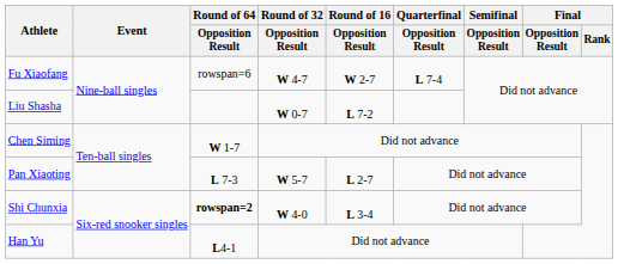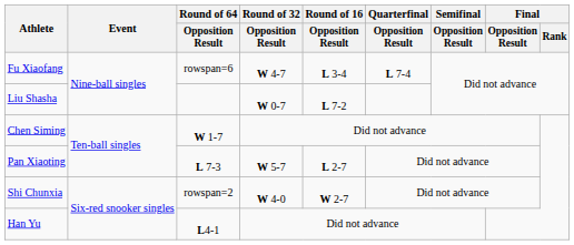Fu Xiaofang | Round of 16 / Opposition Result: W 2-7 -> L 3-4
Shi Chunxia | Round of 64 / Opposition Result: bold -> normal
Shi Chunxia | Round of 16 / Opposition Result: L 3-4 -> W 2-7
